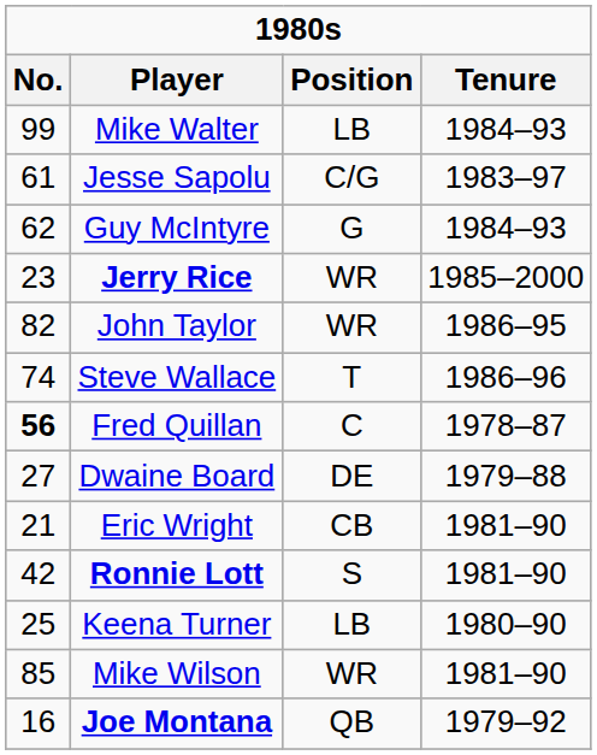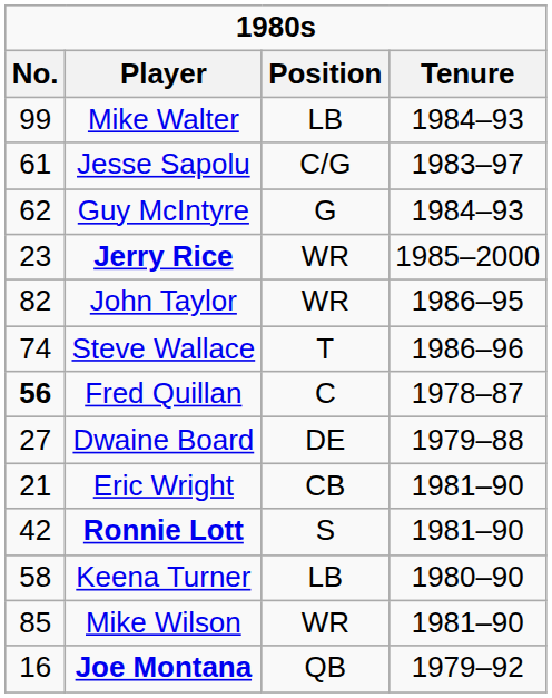Keena Turner | No.: 25 -> 58
